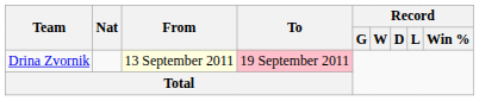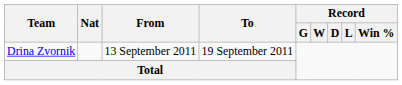Drina Zvornik | From: lightyellow background -> no background
Drina Zvornik | To: pink background -> no background
